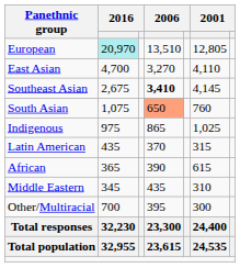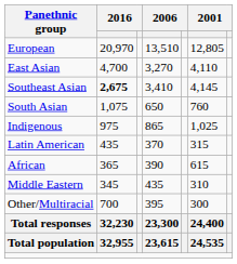European | column 2: paleturquoise background -> no background
Southeast Asian | column 2: normal -> bold
Southeast Asian | column 4: bold -> normal
South Asian | column 4: lightsalmon background -> no background
